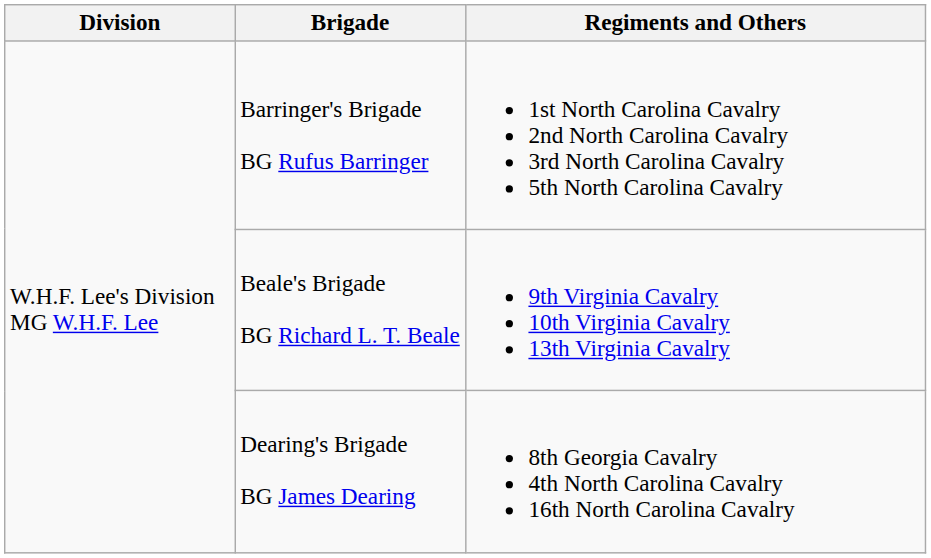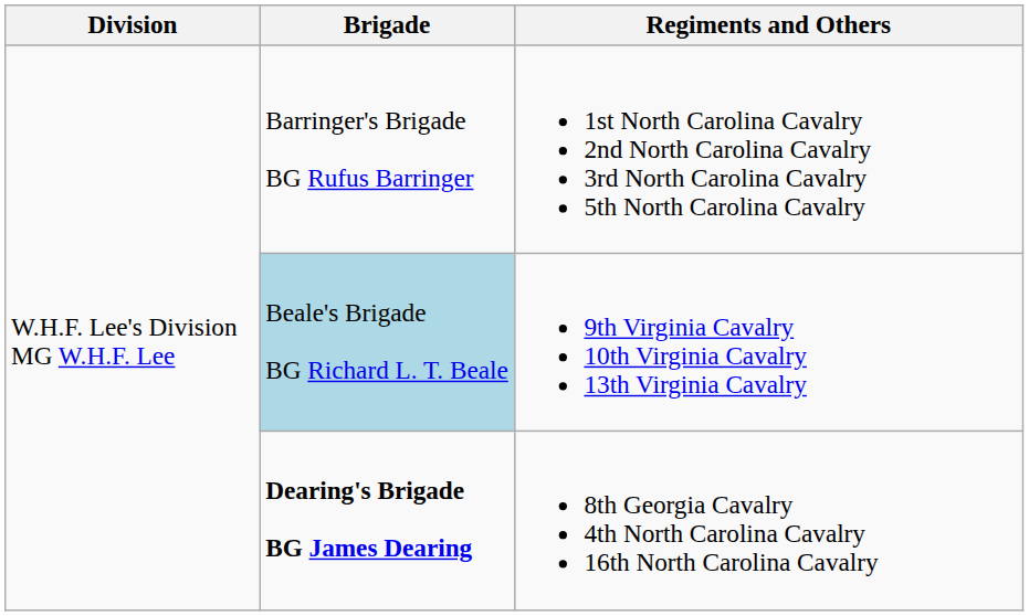Beale's Brigade BG Richard L. T. Beale | Brigade: no background -> lightblue background
Dearing's Brigade BG James Dearing | Brigade: normal -> bold
